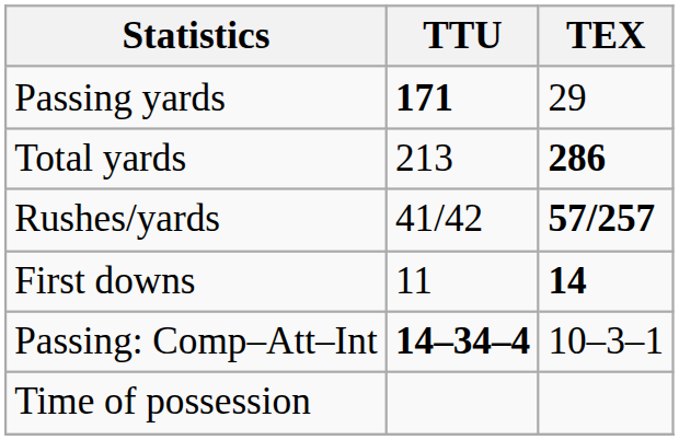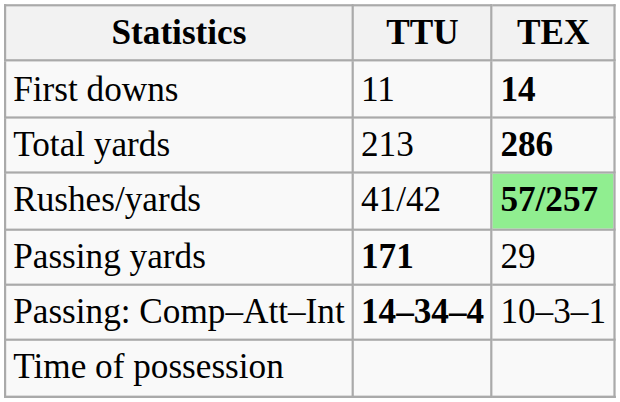rows swapped: First downs <-> Passing yards
Rushes/yards | TEX: no background -> lightgreen background
